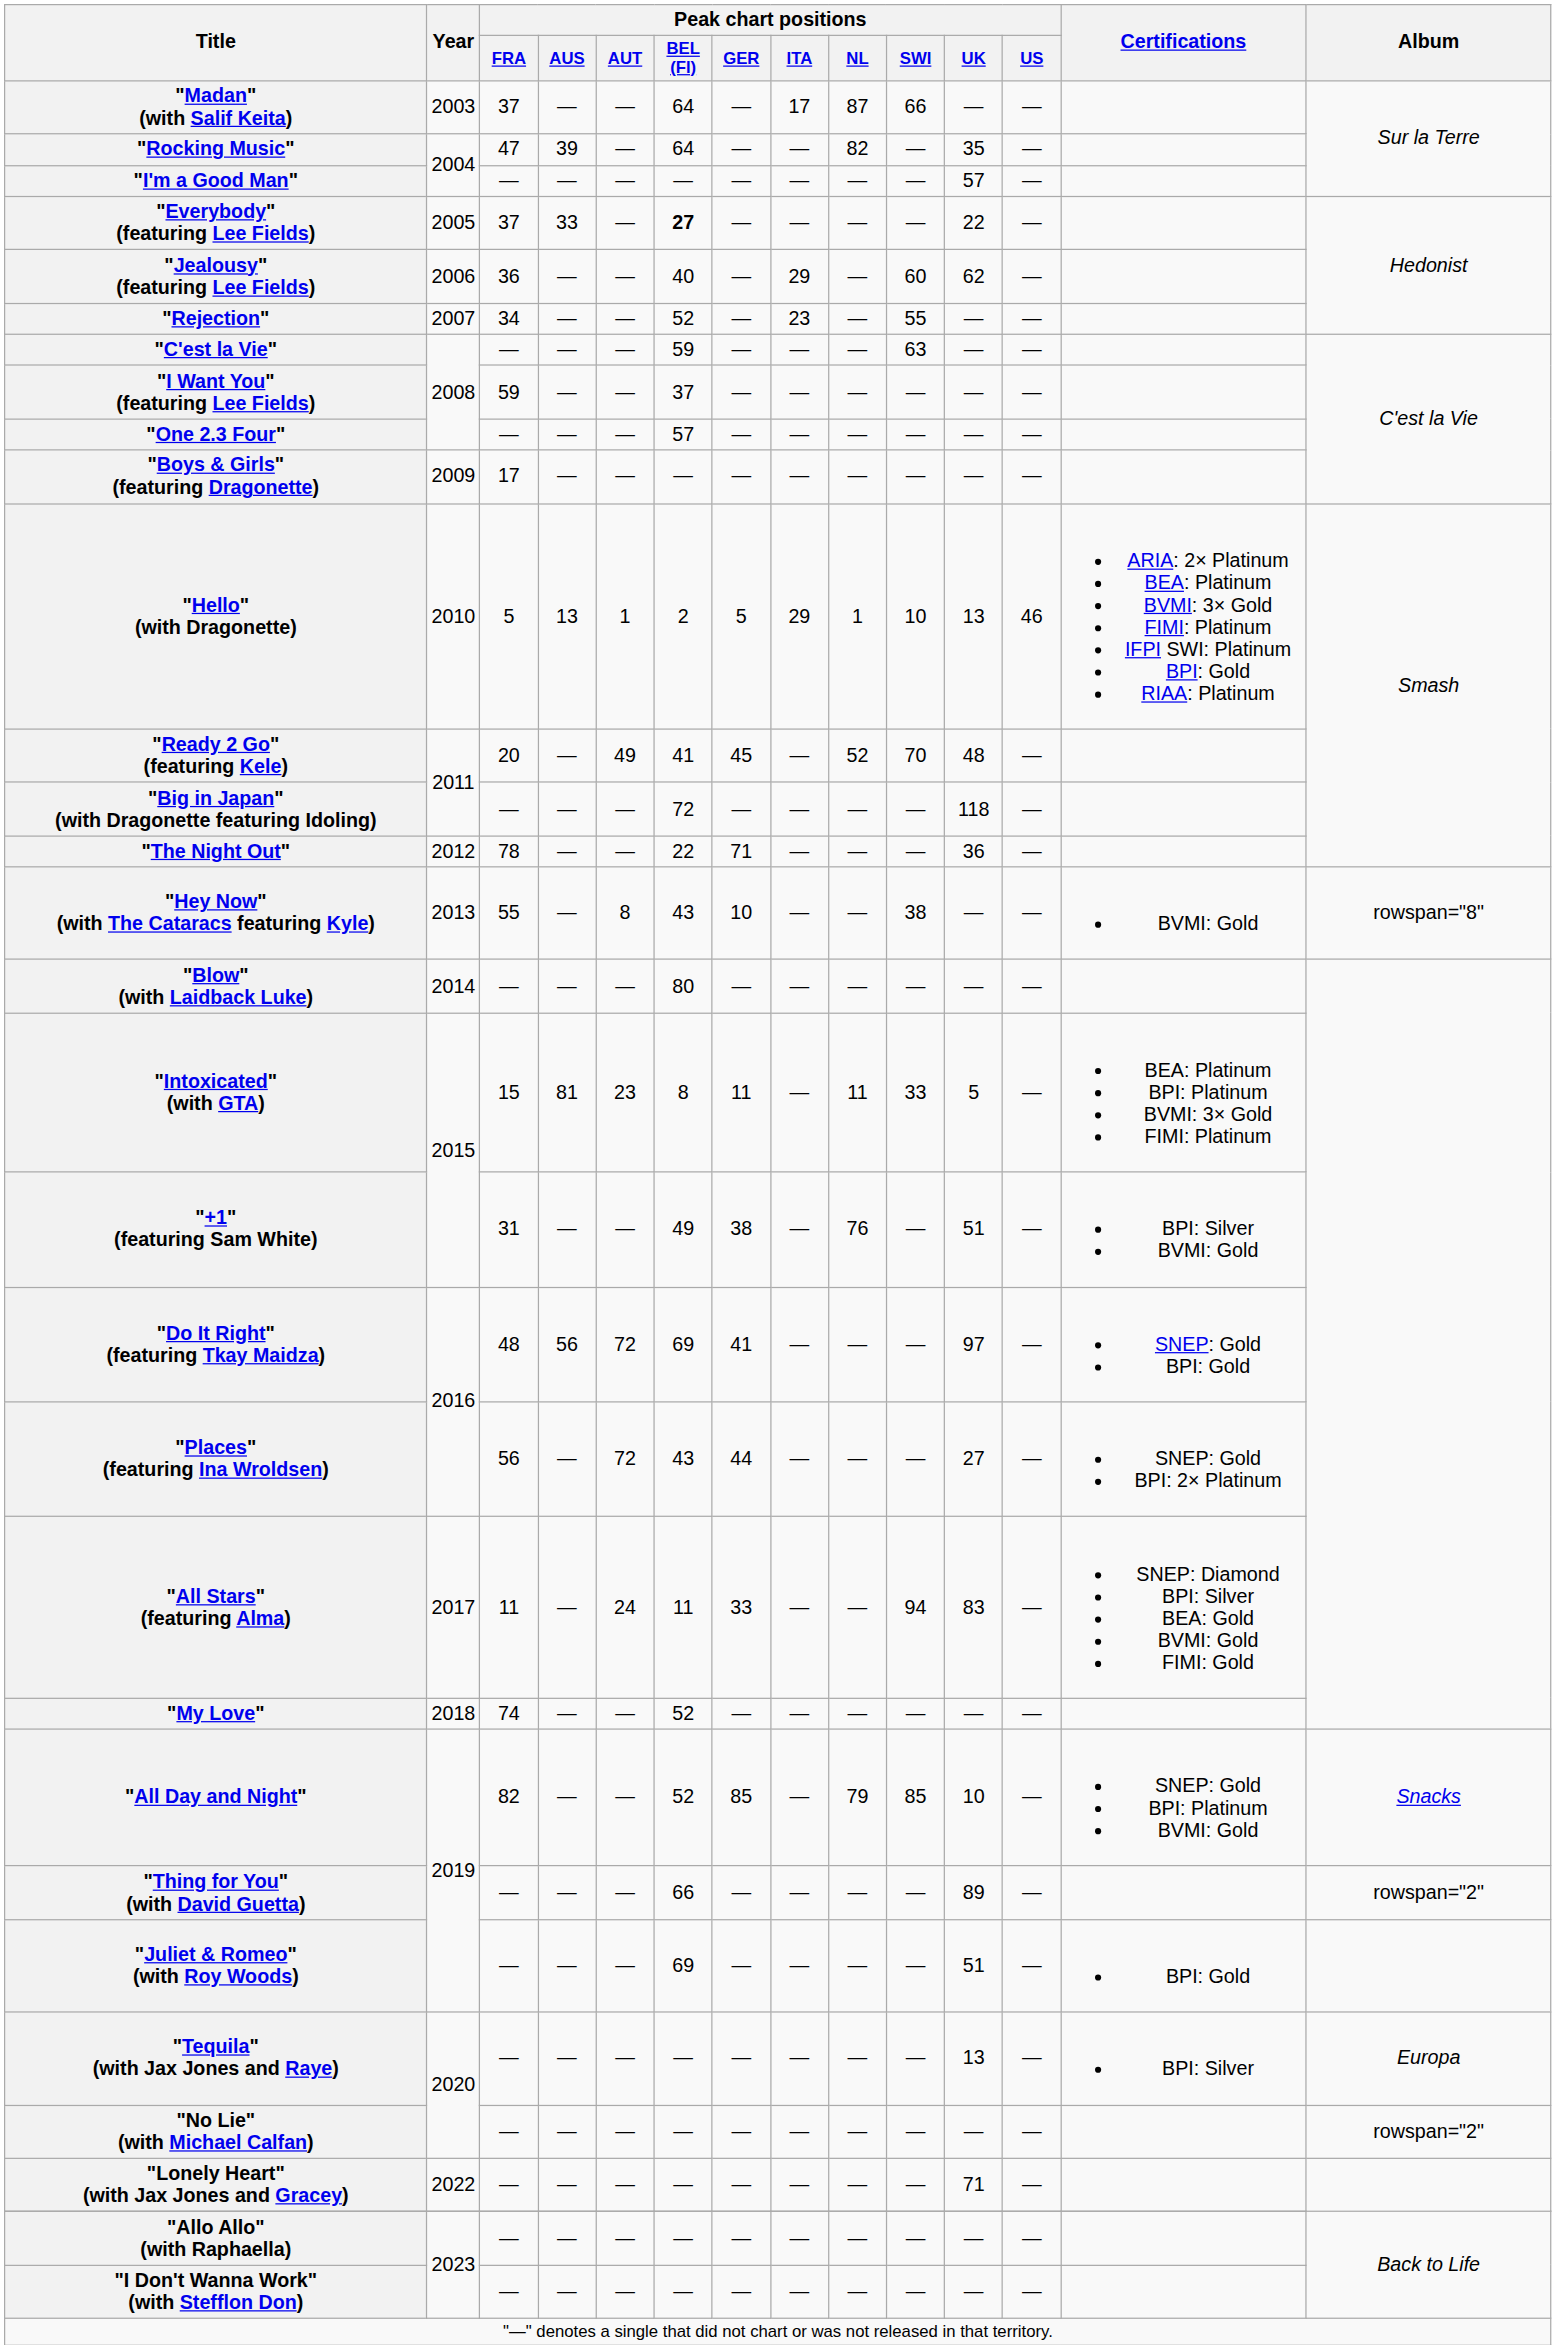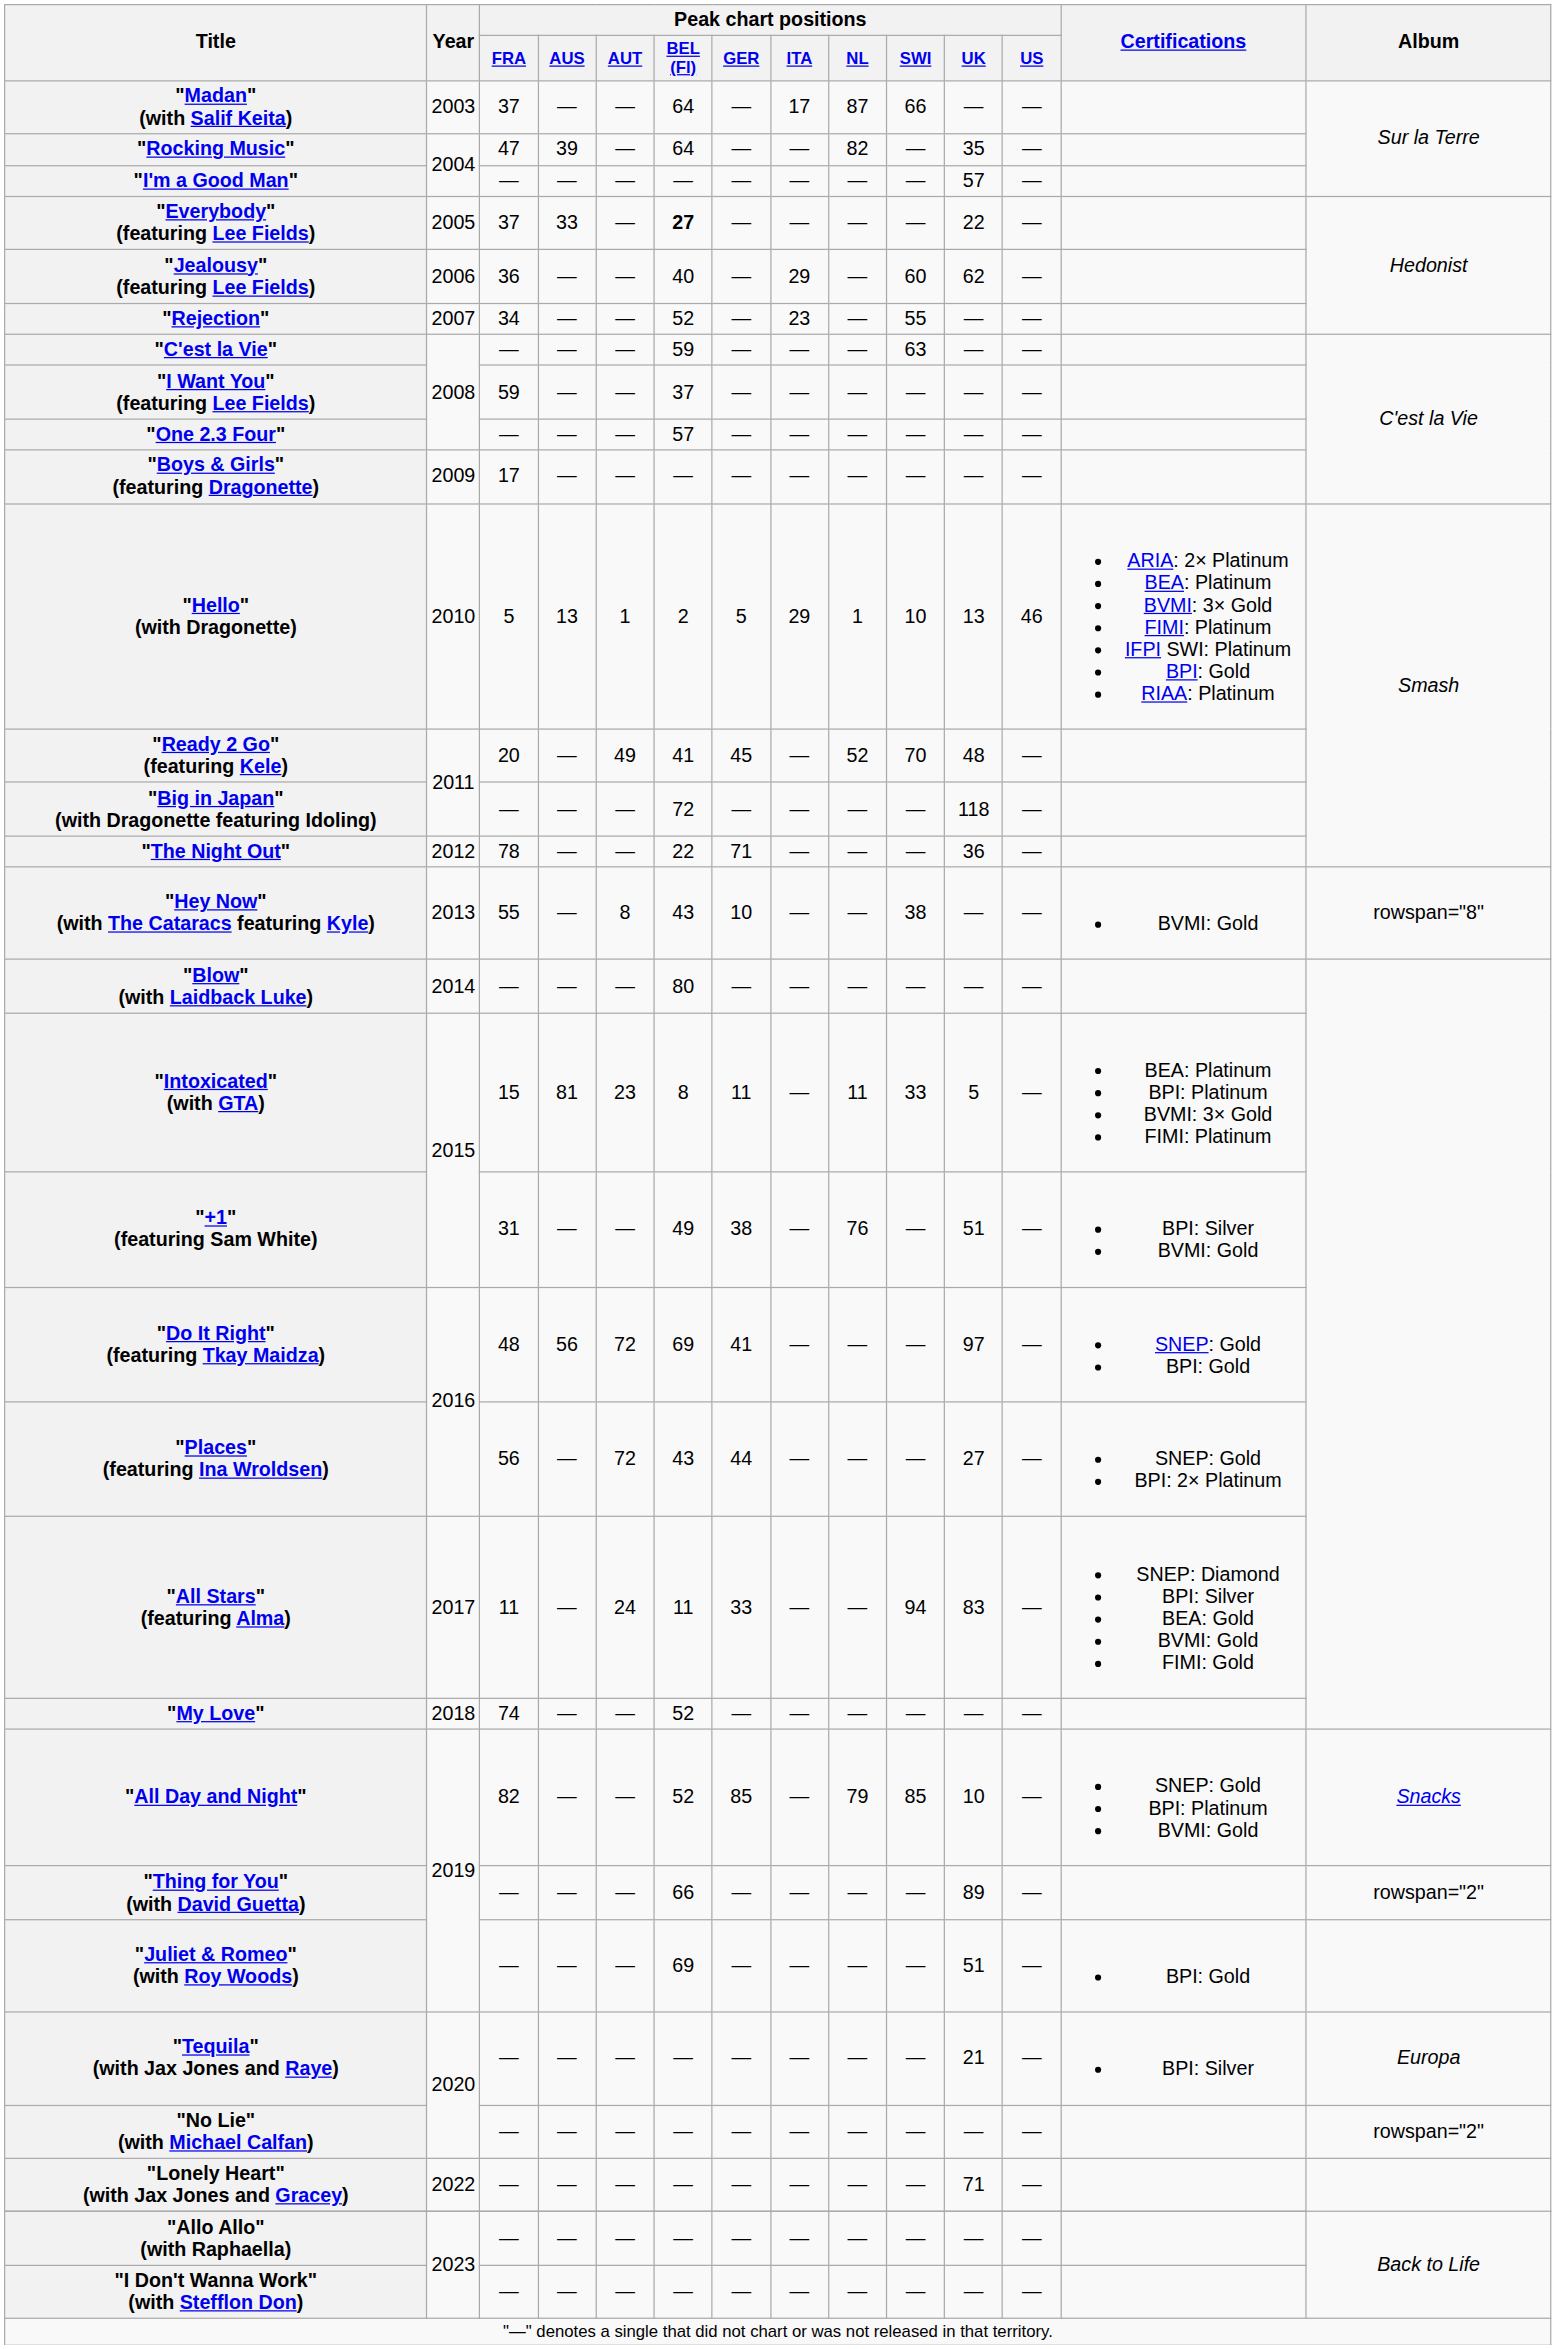"Tequila" (with Jax Jones and Raye) | Peak chart positions / UK: 13 -> 21
